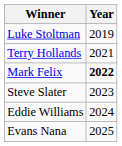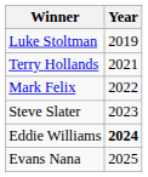Mark Felix | Year: bold -> normal
Eddie Williams | Year: normal -> bold
